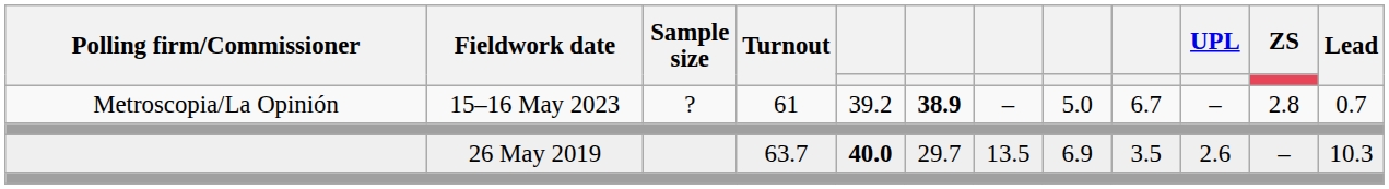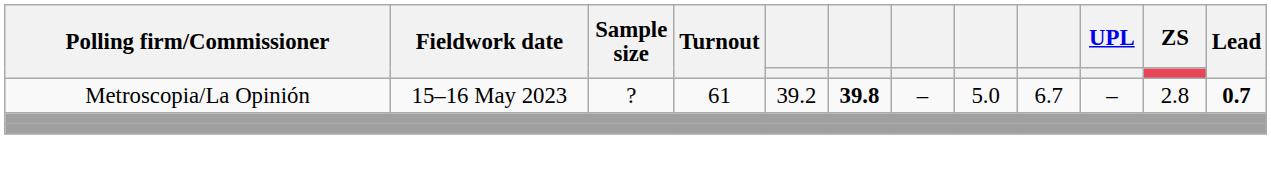15–16 May 2023 | column 6: 38.9 -> 39.8
15–16 May 2023 | Lead: normal -> bold
- row: 26 May 2019 | 63.7 | 40.0 | 29.7 | 13.5 | 6.9 | 3.5 | 2.6 | – | 10.3
